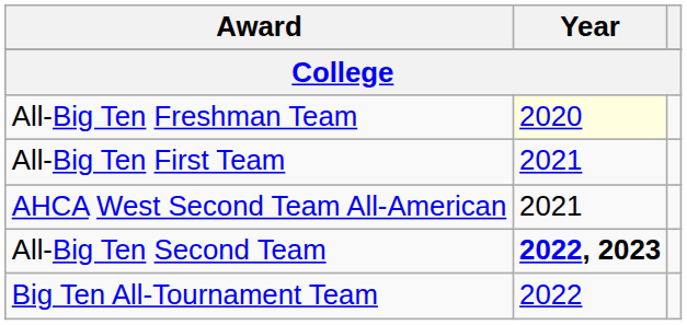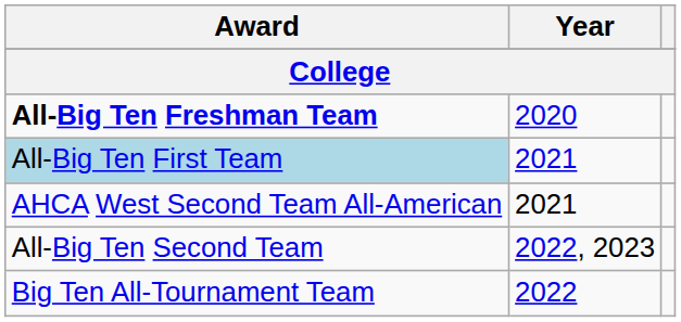row 3 | Award: normal -> bold
row 3 | Year: lightyellow background -> no background
row 4 | Award: no background -> lightblue background
row 6 | Year: bold -> normal
